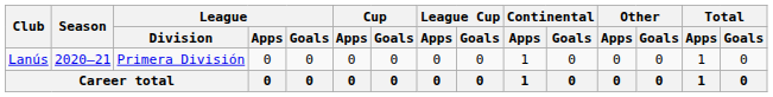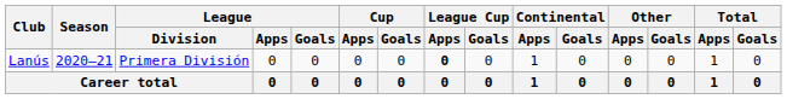Lanús | League Cup / Apps: normal -> bold
